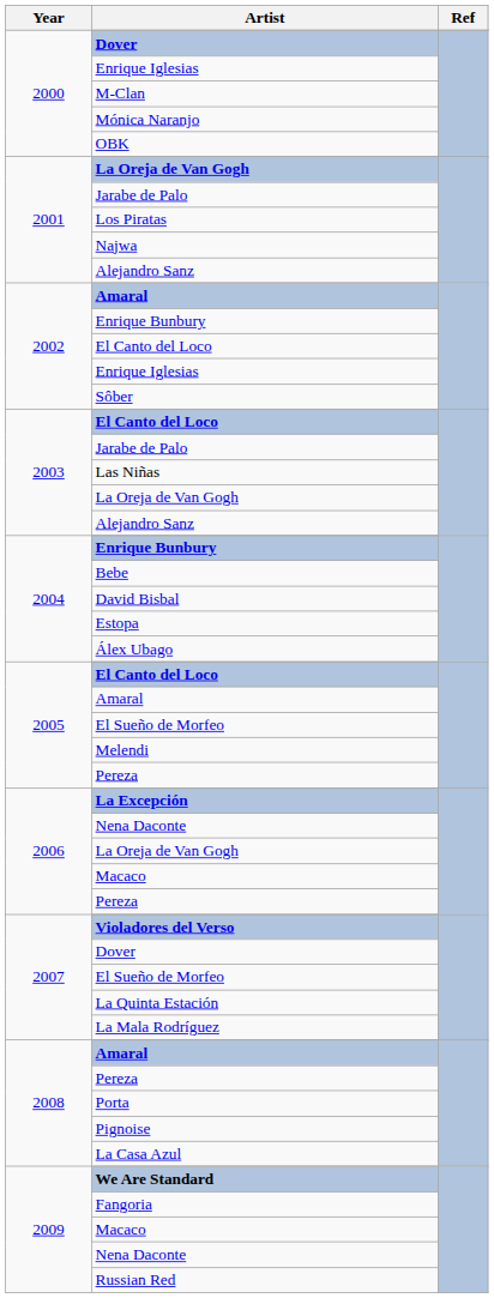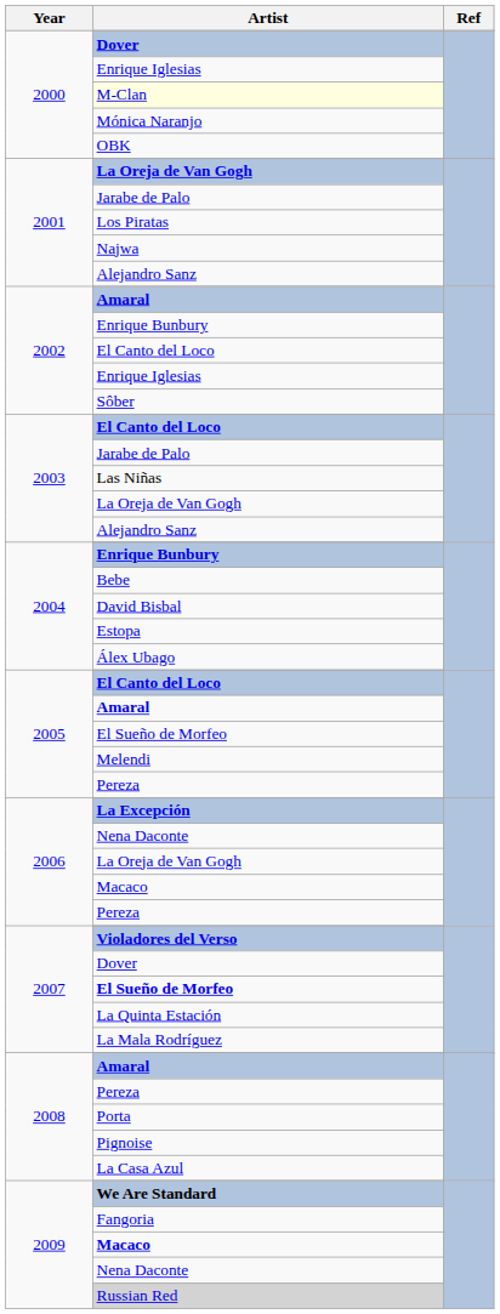M-Clan | Artist: no background -> lightyellow background
2005 / Amaral | Artist: normal -> bold
2007 / El Sueño de Morfeo | Artist: normal -> bold
2009 / Macaco | Artist: normal -> bold
Russian Red | Artist: no background -> lightgrey background
